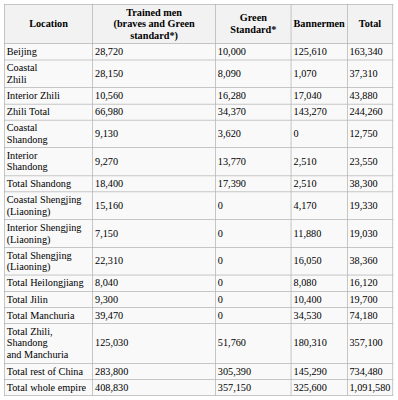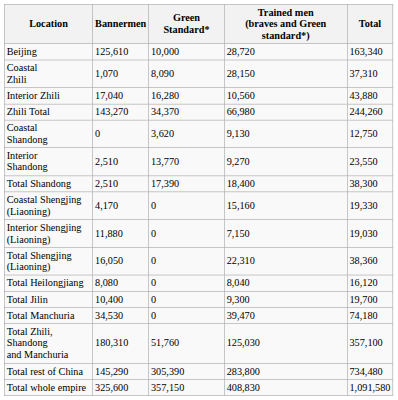columns swapped: Bannermen <-> Trained men (braves and Green standard*)
